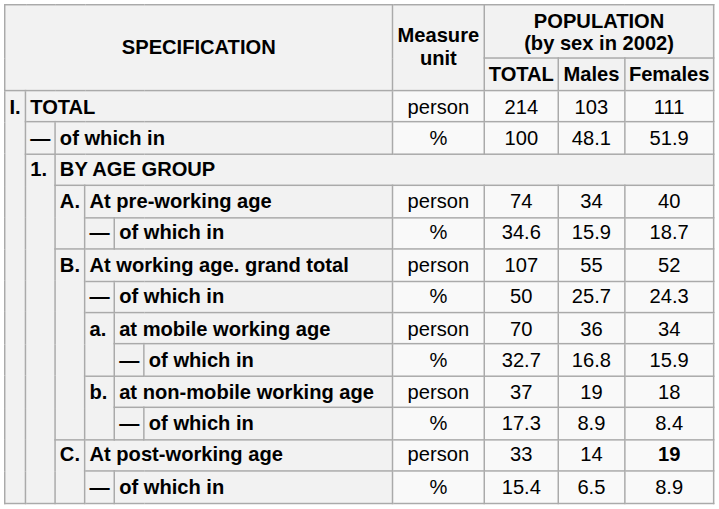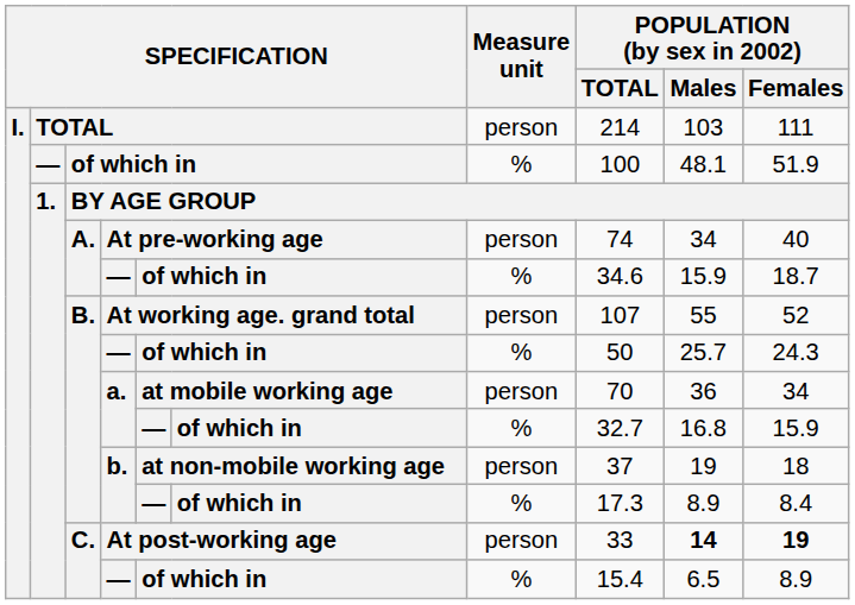At post-working age | POPULATION (by sex in 2002) / Males: normal -> bold
